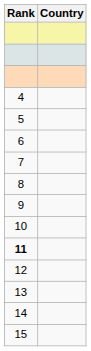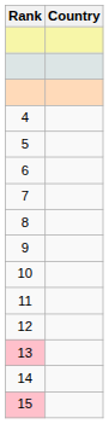row 12 | Rank: bold -> normal
row 14 | Rank: no background -> pink background
row 16 | Rank: no background -> pink background
